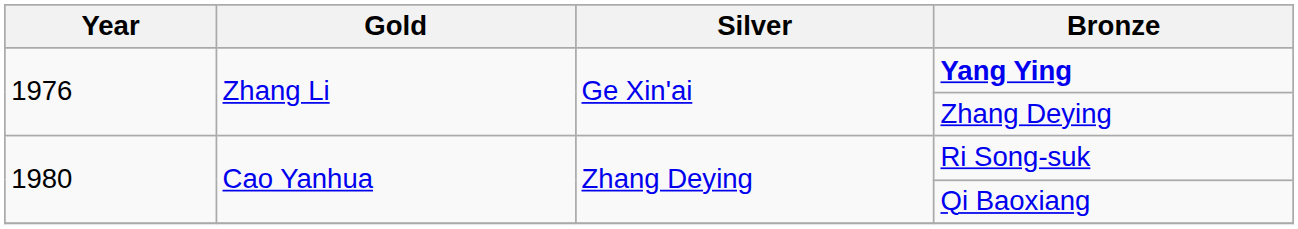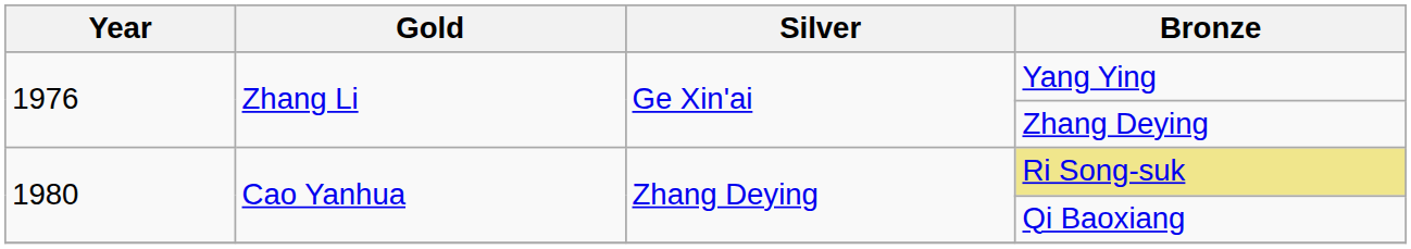Yang Ying | Bronze: bold -> normal
Ri Song-suk | Bronze: no background -> khaki background
